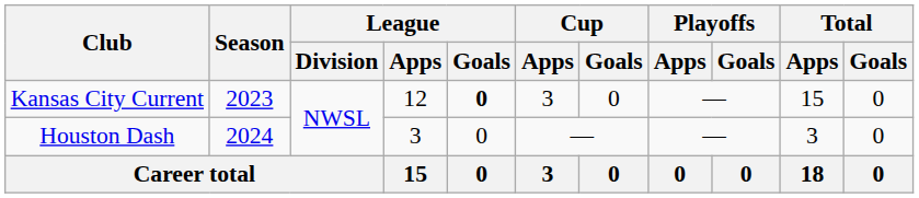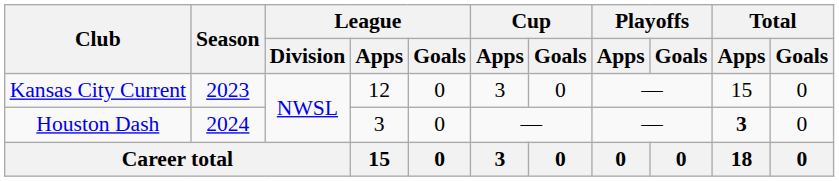Kansas City Current | League / Goals: bold -> normal
Houston Dash | Total / Apps: normal -> bold
